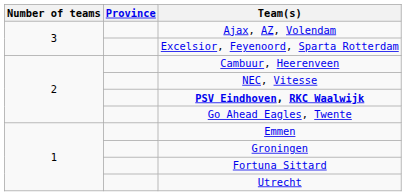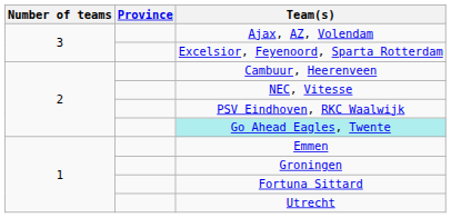PSV Eindhoven, RKC Waalwijk | Team(s): bold -> normal
Go Ahead Eagles, Twente | Team(s): no background -> paleturquoise background
